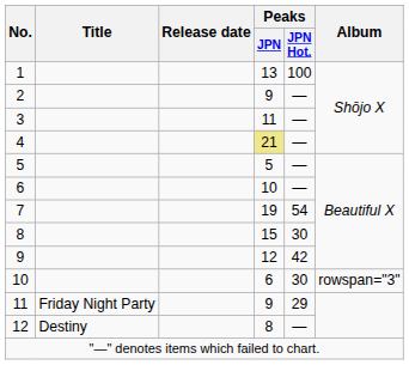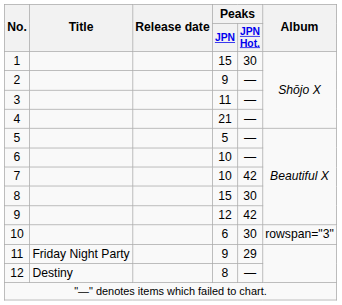1 | Peaks / JPN: 13 -> 15
1 | Peaks / JPN Hot.: 100 -> 30
4 | Peaks / JPN: khaki background -> no background
7 | Peaks / JPN: 19 -> 10
7 | Peaks / JPN Hot.: 54 -> 42
